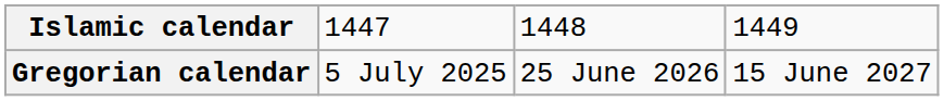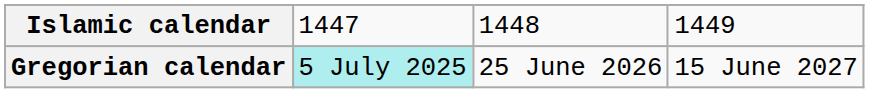Gregorian calendar | column 2: no background -> paleturquoise background
